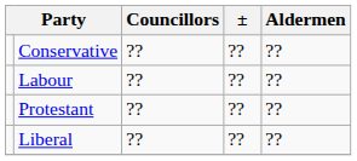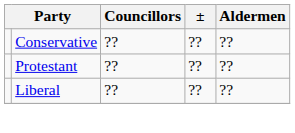- row: Labour | ?? | ?? | ??
